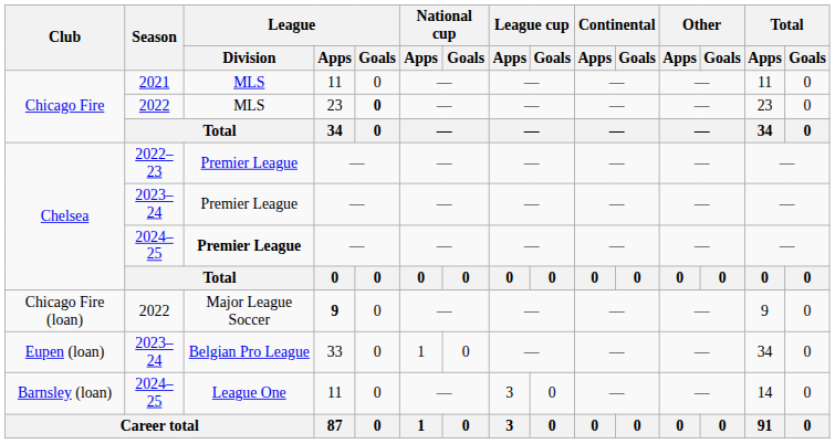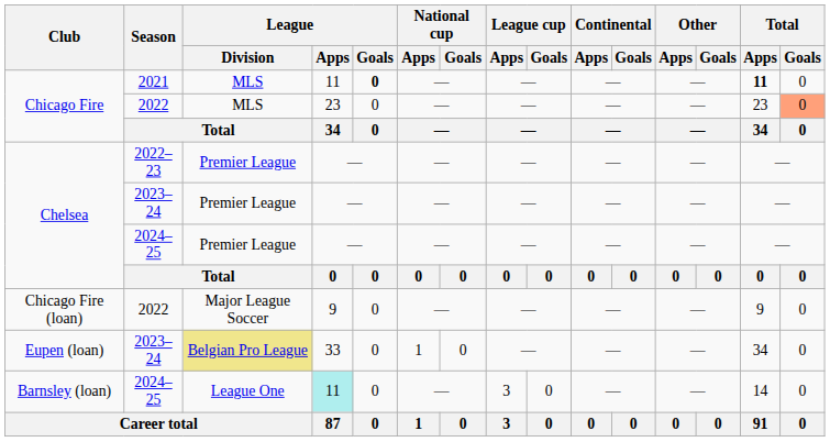Chicago Fire / 2021 | League / Goals: normal -> bold
Chicago Fire / 2021 | Total / Apps: normal -> bold
Chicago Fire / 2022 | League / Goals: bold -> normal
Chicago Fire / 2022 | Total / Goals: no background -> lightsalmon background
Chelsea / 2024–25 | League / Division: bold -> normal
Chicago Fire (loan) | League / Apps: bold -> normal
Eupen (loan) | League / Division: no background -> khaki background
Barnsley (loan) | League / Apps: no background -> paleturquoise background
